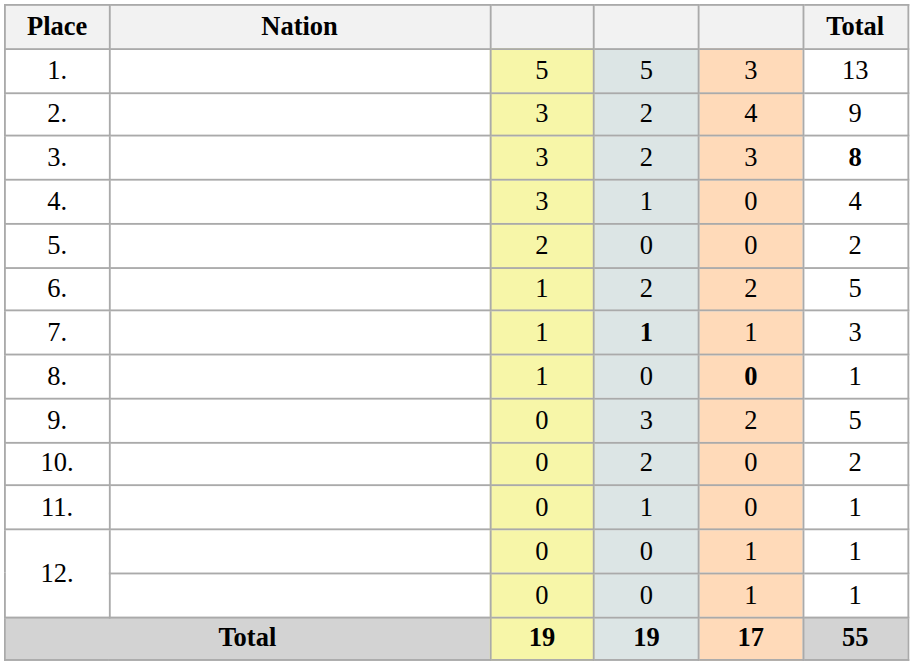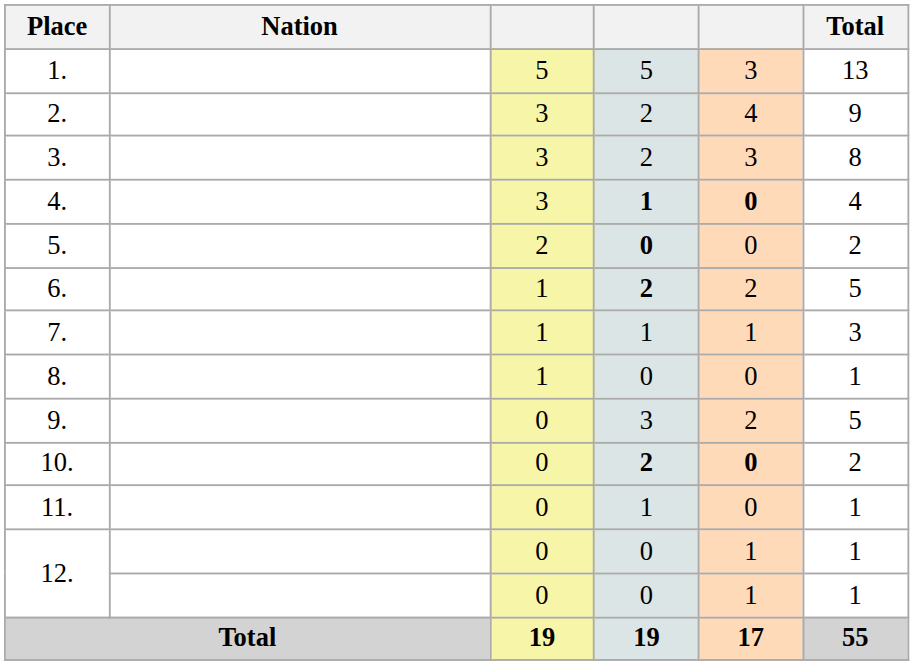3. | Total: bold -> normal
4. | column 4: normal -> bold
4. | column 5: normal -> bold
5. | column 4: normal -> bold
6. | column 4: normal -> bold
7. | column 4: bold -> normal
8. | column 5: bold -> normal
10. | column 4: normal -> bold
10. | column 5: normal -> bold
